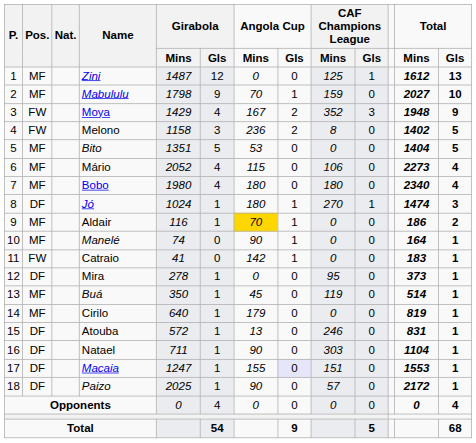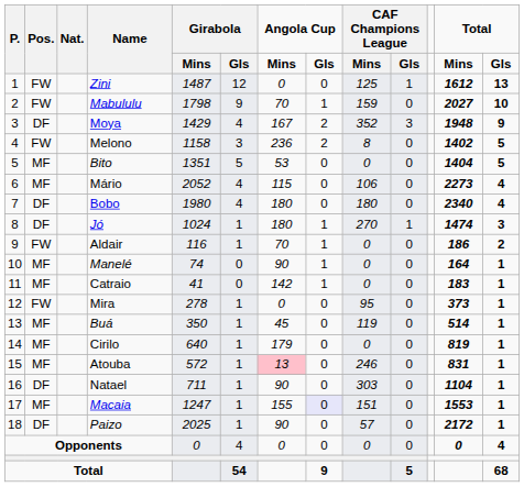Zini | Pos.: MF -> FW
Mabululu | Pos.: MF -> FW
Moya | Pos.: FW -> DF
Bobo | Pos.: MF -> DF
Aldair | Pos.: MF -> FW
Aldair | column 7: gold background -> no background
Catraio | Pos.: FW -> MF
Mira | Pos.: DF -> FW
Atouba | Pos.: DF -> MF
Atouba | column 7: no background -> pink background
Macaia | Pos.: DF -> MF
